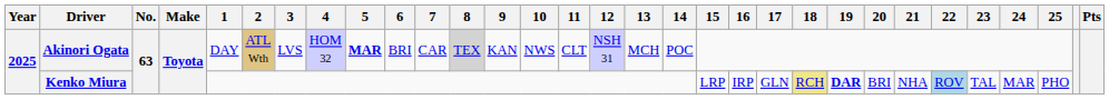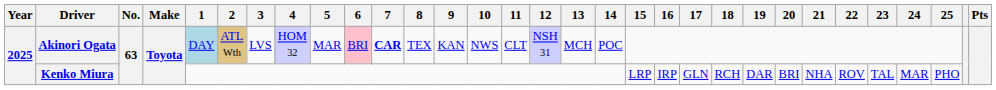Akinori Ogata | 1: no background -> lightblue background
Akinori Ogata | 5: bold -> normal
Akinori Ogata | 6: no background -> pink background
Akinori Ogata | 7: normal -> bold
Akinori Ogata | 8: lightgrey background -> no background
Kenko Miura | 18: khaki background -> no background
Kenko Miura | 19: bold -> normal
Kenko Miura | 22: lightblue background -> no background
